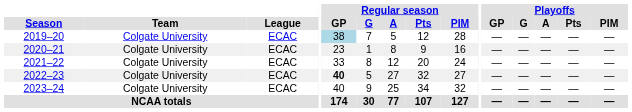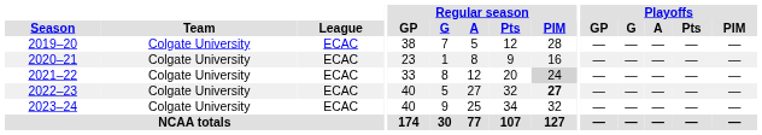2019–20 | Regular season / GP: lightblue background -> no background
2021–22 | Regular season / PIM: no background -> lightgrey background
2022–23 | Regular season / GP: bold -> normal
2022–23 | Regular season / PIM: normal -> bold
